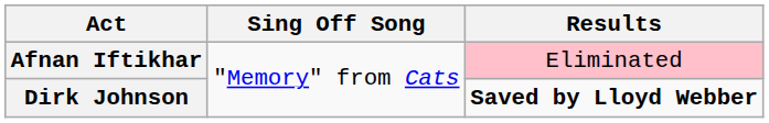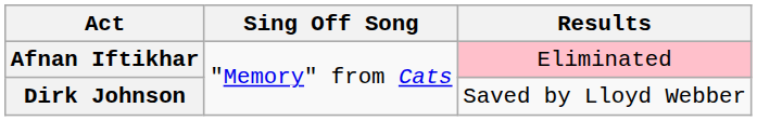Dirk Johnson | Results: bold -> normal
